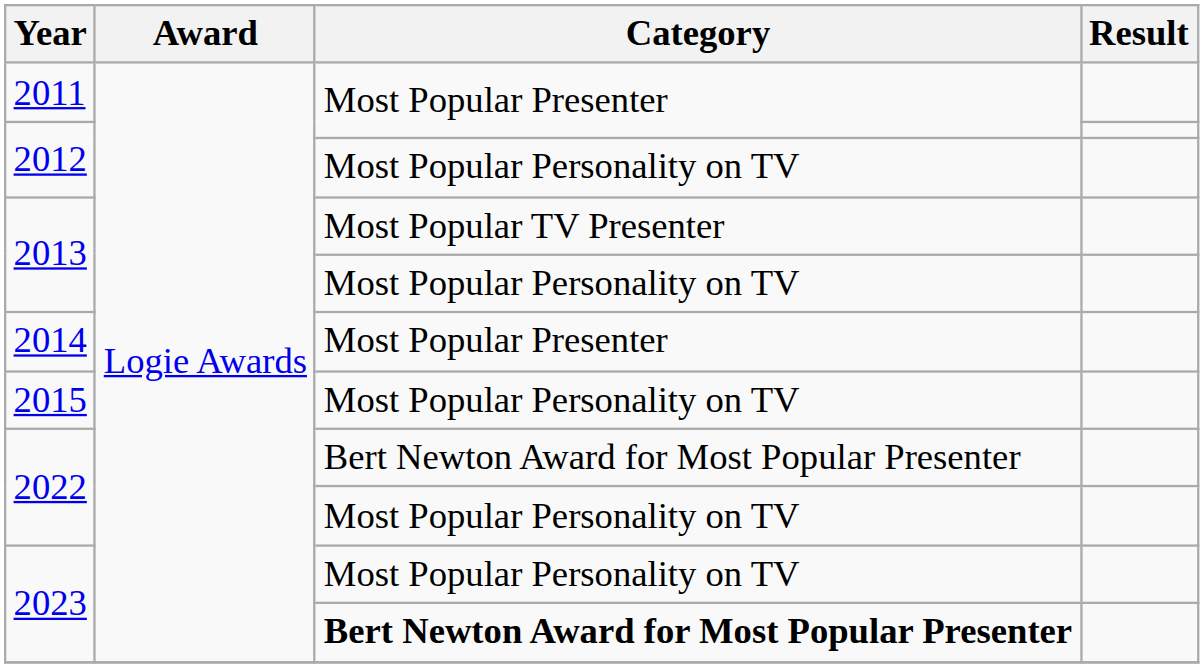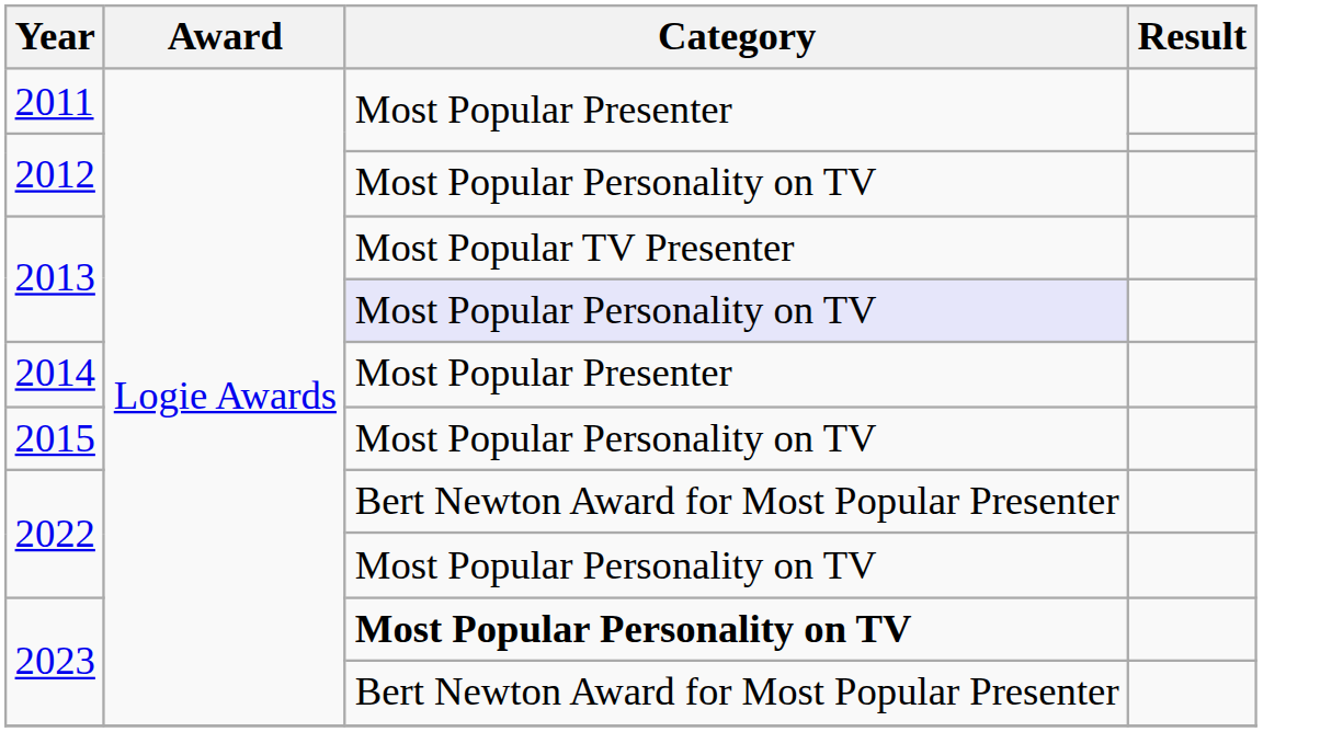2013 / Most Popular Personality on TV | Category: no background -> lavender background
2023 / Most Popular Personality on TV | Category: normal -> bold
2023 / Bert Newton Award for Most Popular Presenter | Category: bold -> normal
